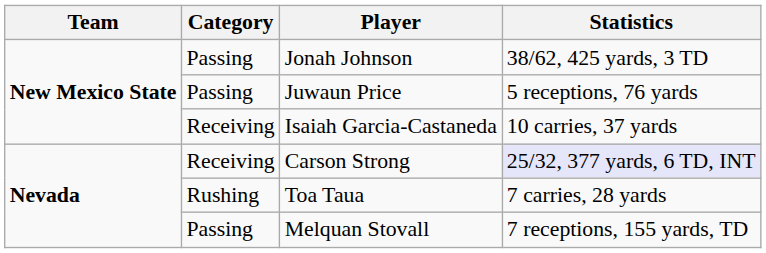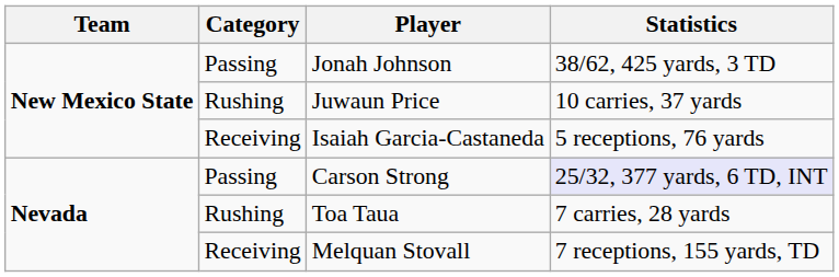Juwaun Price | Category: Passing -> Rushing
Juwaun Price | Statistics: 5 receptions, 76 yards -> 10 carries, 37 yards
Isaiah Garcia-Castaneda | Statistics: 10 carries, 37 yards -> 5 receptions, 76 yards
Carson Strong | Category: Receiving -> Passing
Melquan Stovall | Category: Passing -> Receiving
